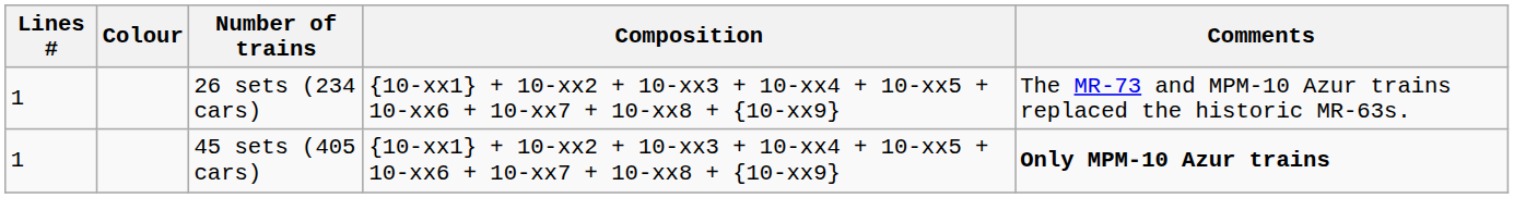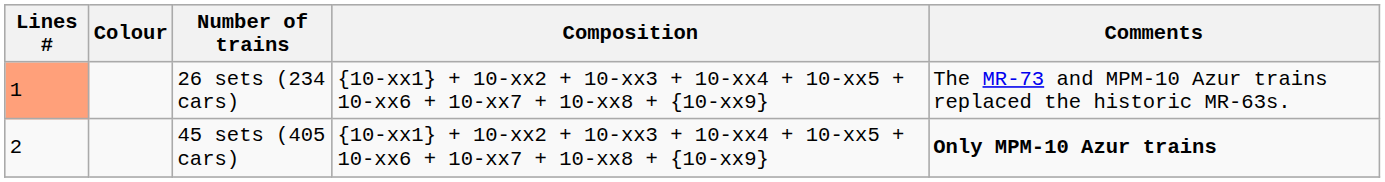26 sets (234 cars) | Lines #: no background -> lightsalmon background
45 sets (405 cars) | Lines #: 1 -> 2
